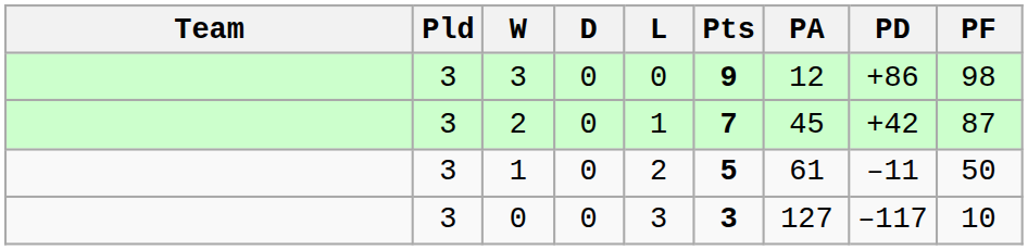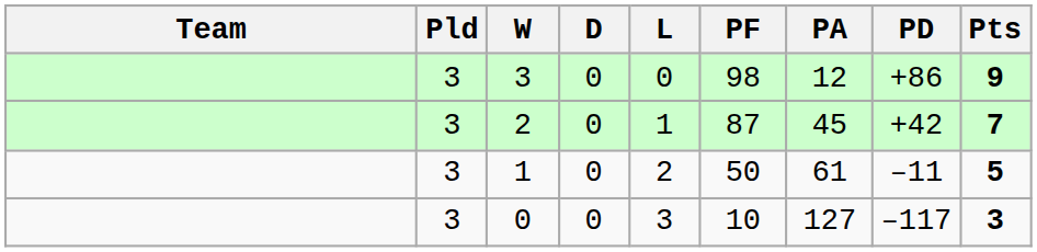columns swapped: PF <-> Pts
